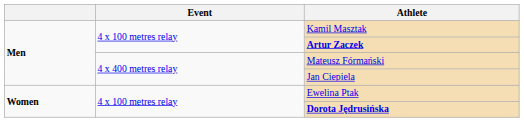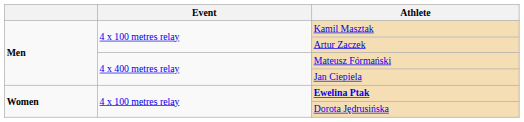Artur Zaczek | Athlete: bold -> normal
Ewelina Ptak | Athlete: normal -> bold
Dorota Jędrusińska | Athlete: bold -> normal
